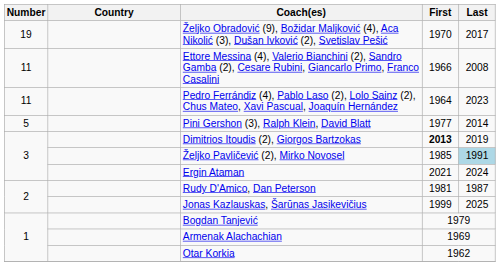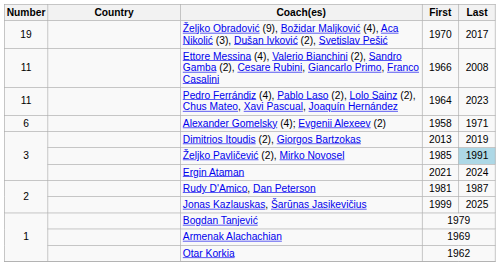+ row: 6 | Alexander Gomelsky (4); Evgenii Alexeev (2) | 1958 | 1971
- row: 5 | Pini Gershon (3), Ralph Klein, David Blatt | 1977 | 2014
Dimitrios Itoudis (2), Giorgos Bartzokas | First: bold -> normal
